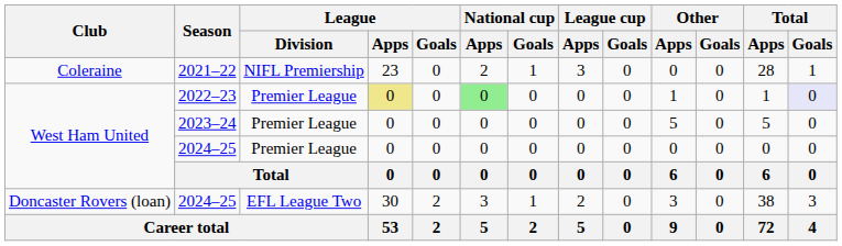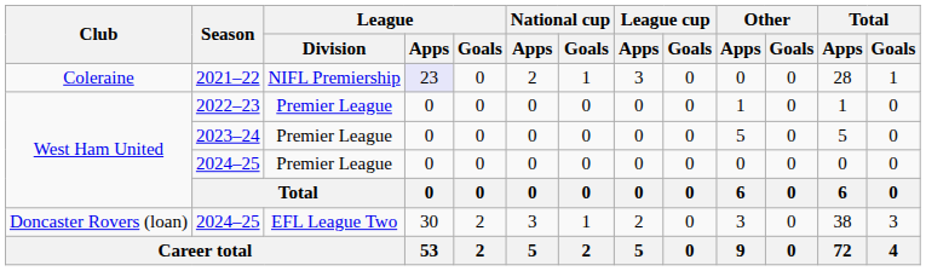2021–22 | League / Apps: no background -> lavender background
2022–23 | League / Apps: khaki background -> no background
2022–23 | National cup / Apps: lightgreen background -> no background
2022–23 | Total / Goals: lavender background -> no background
